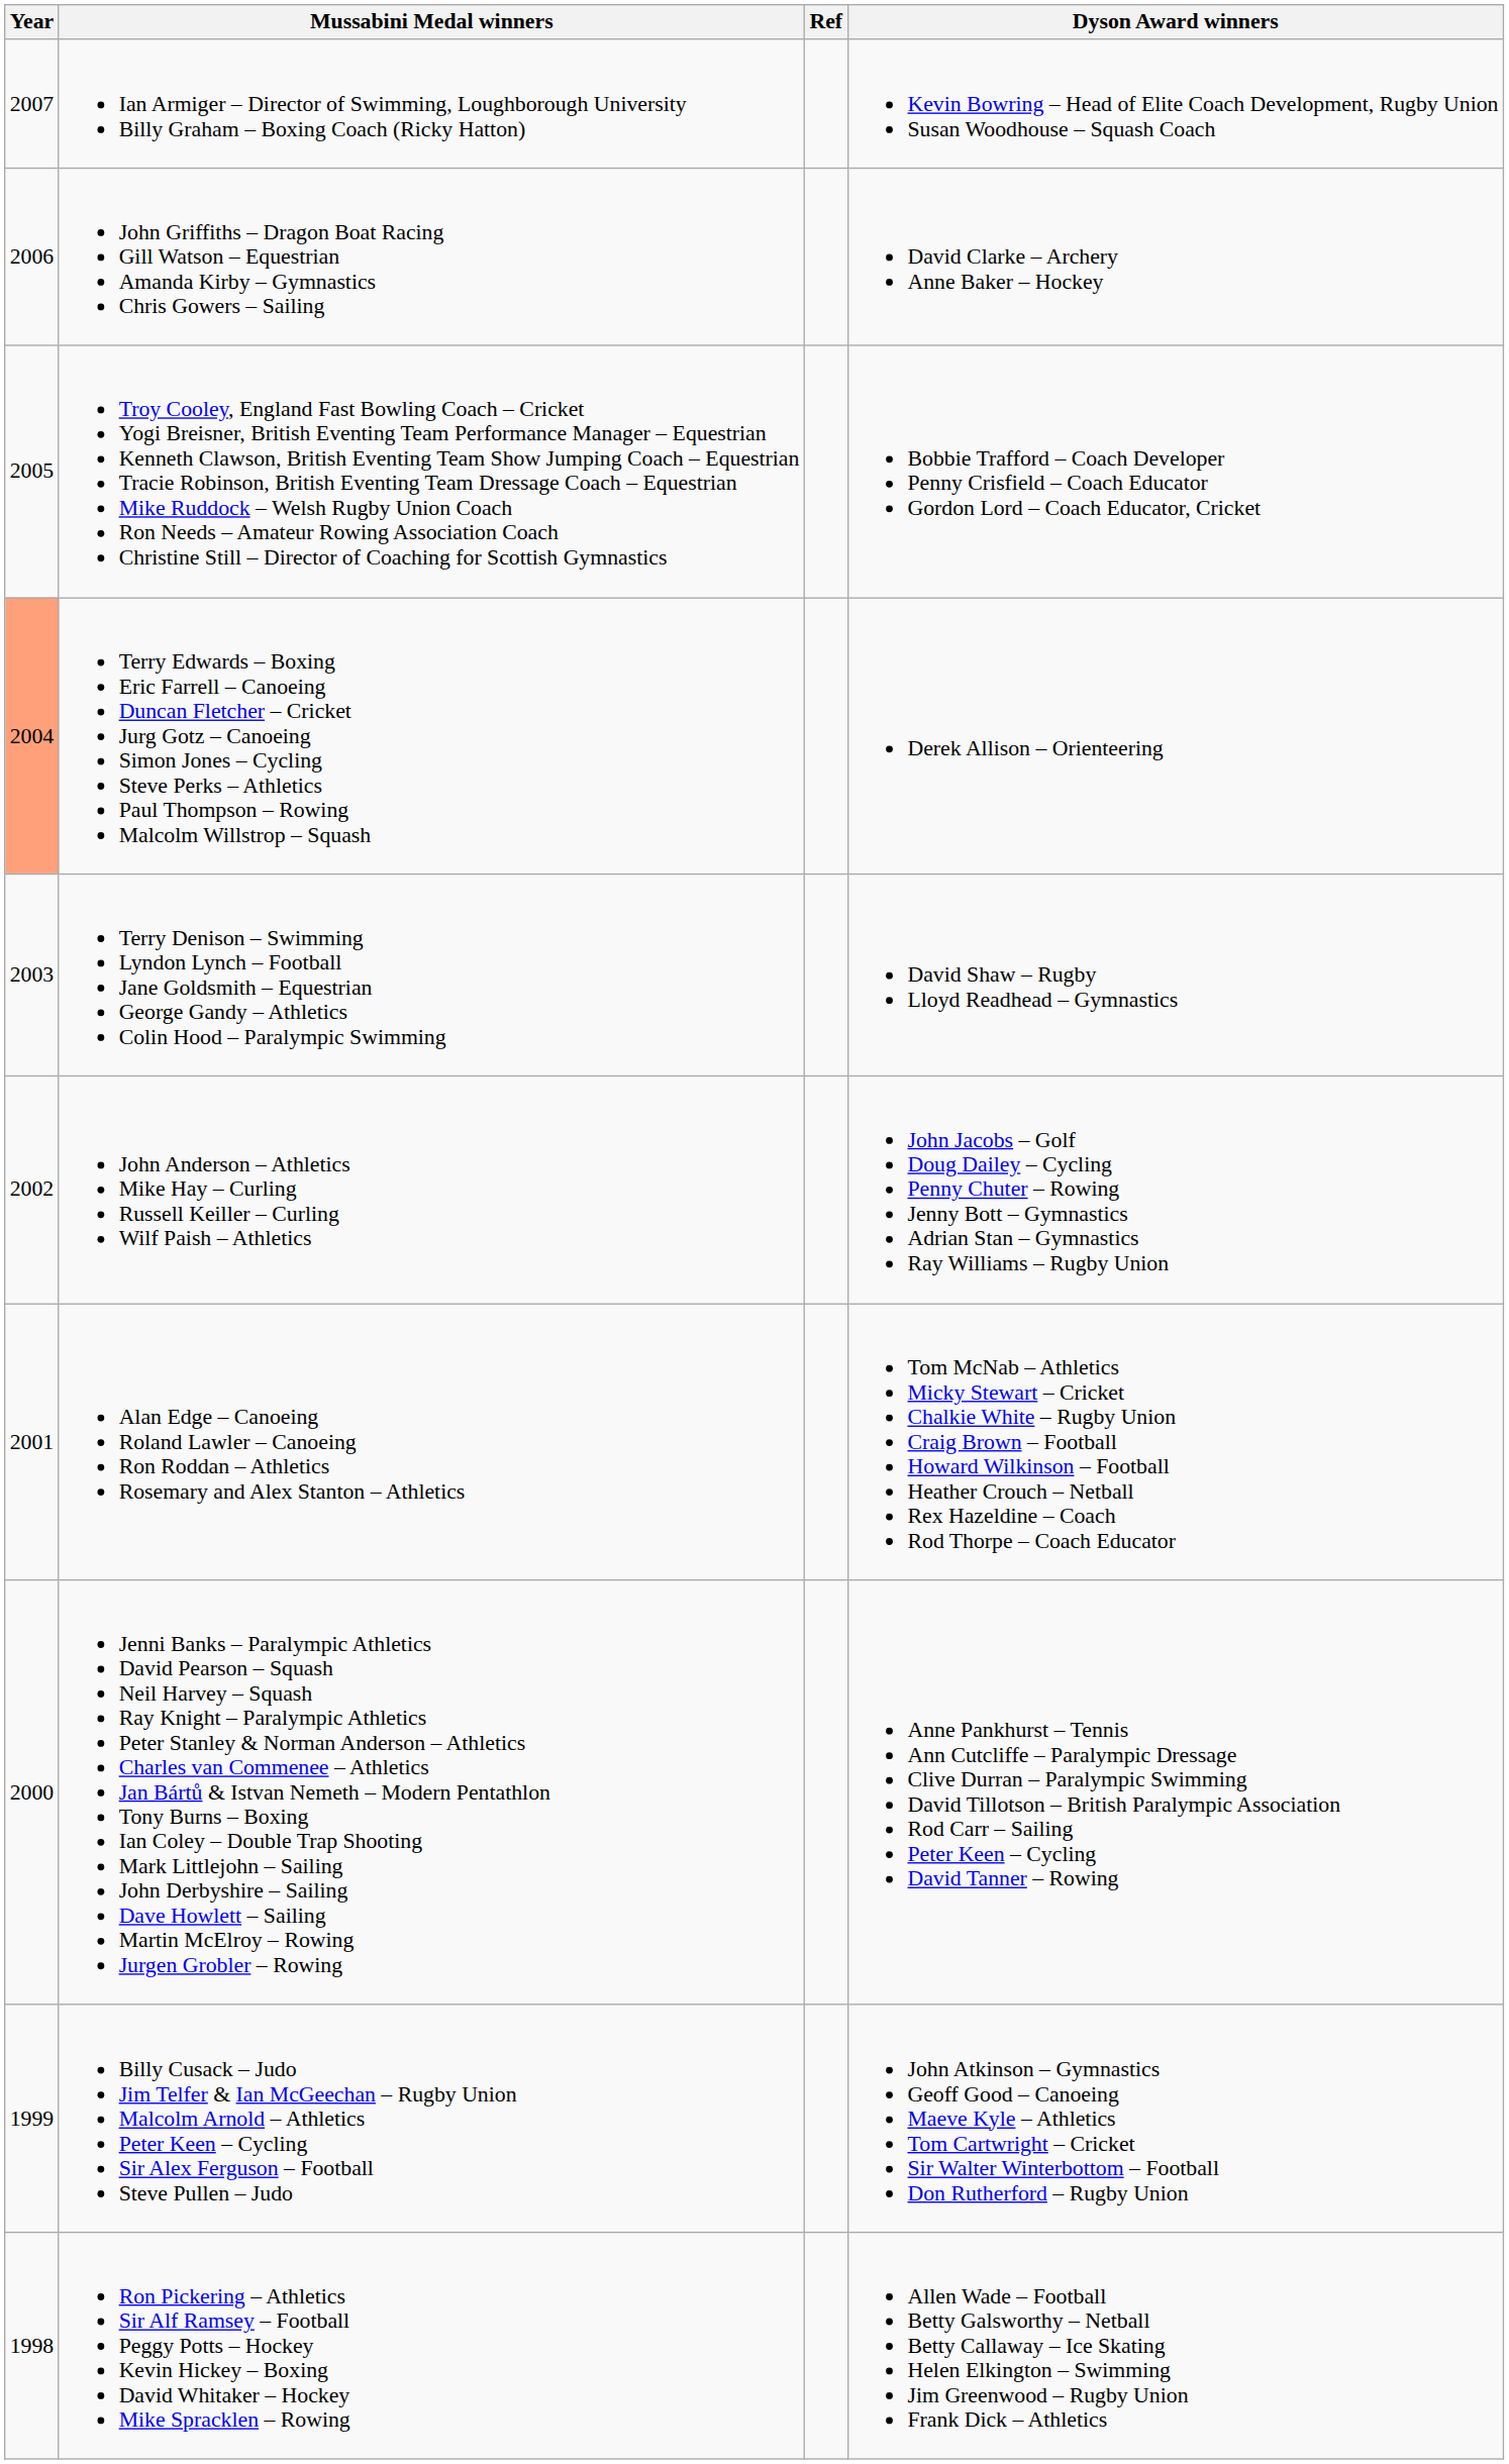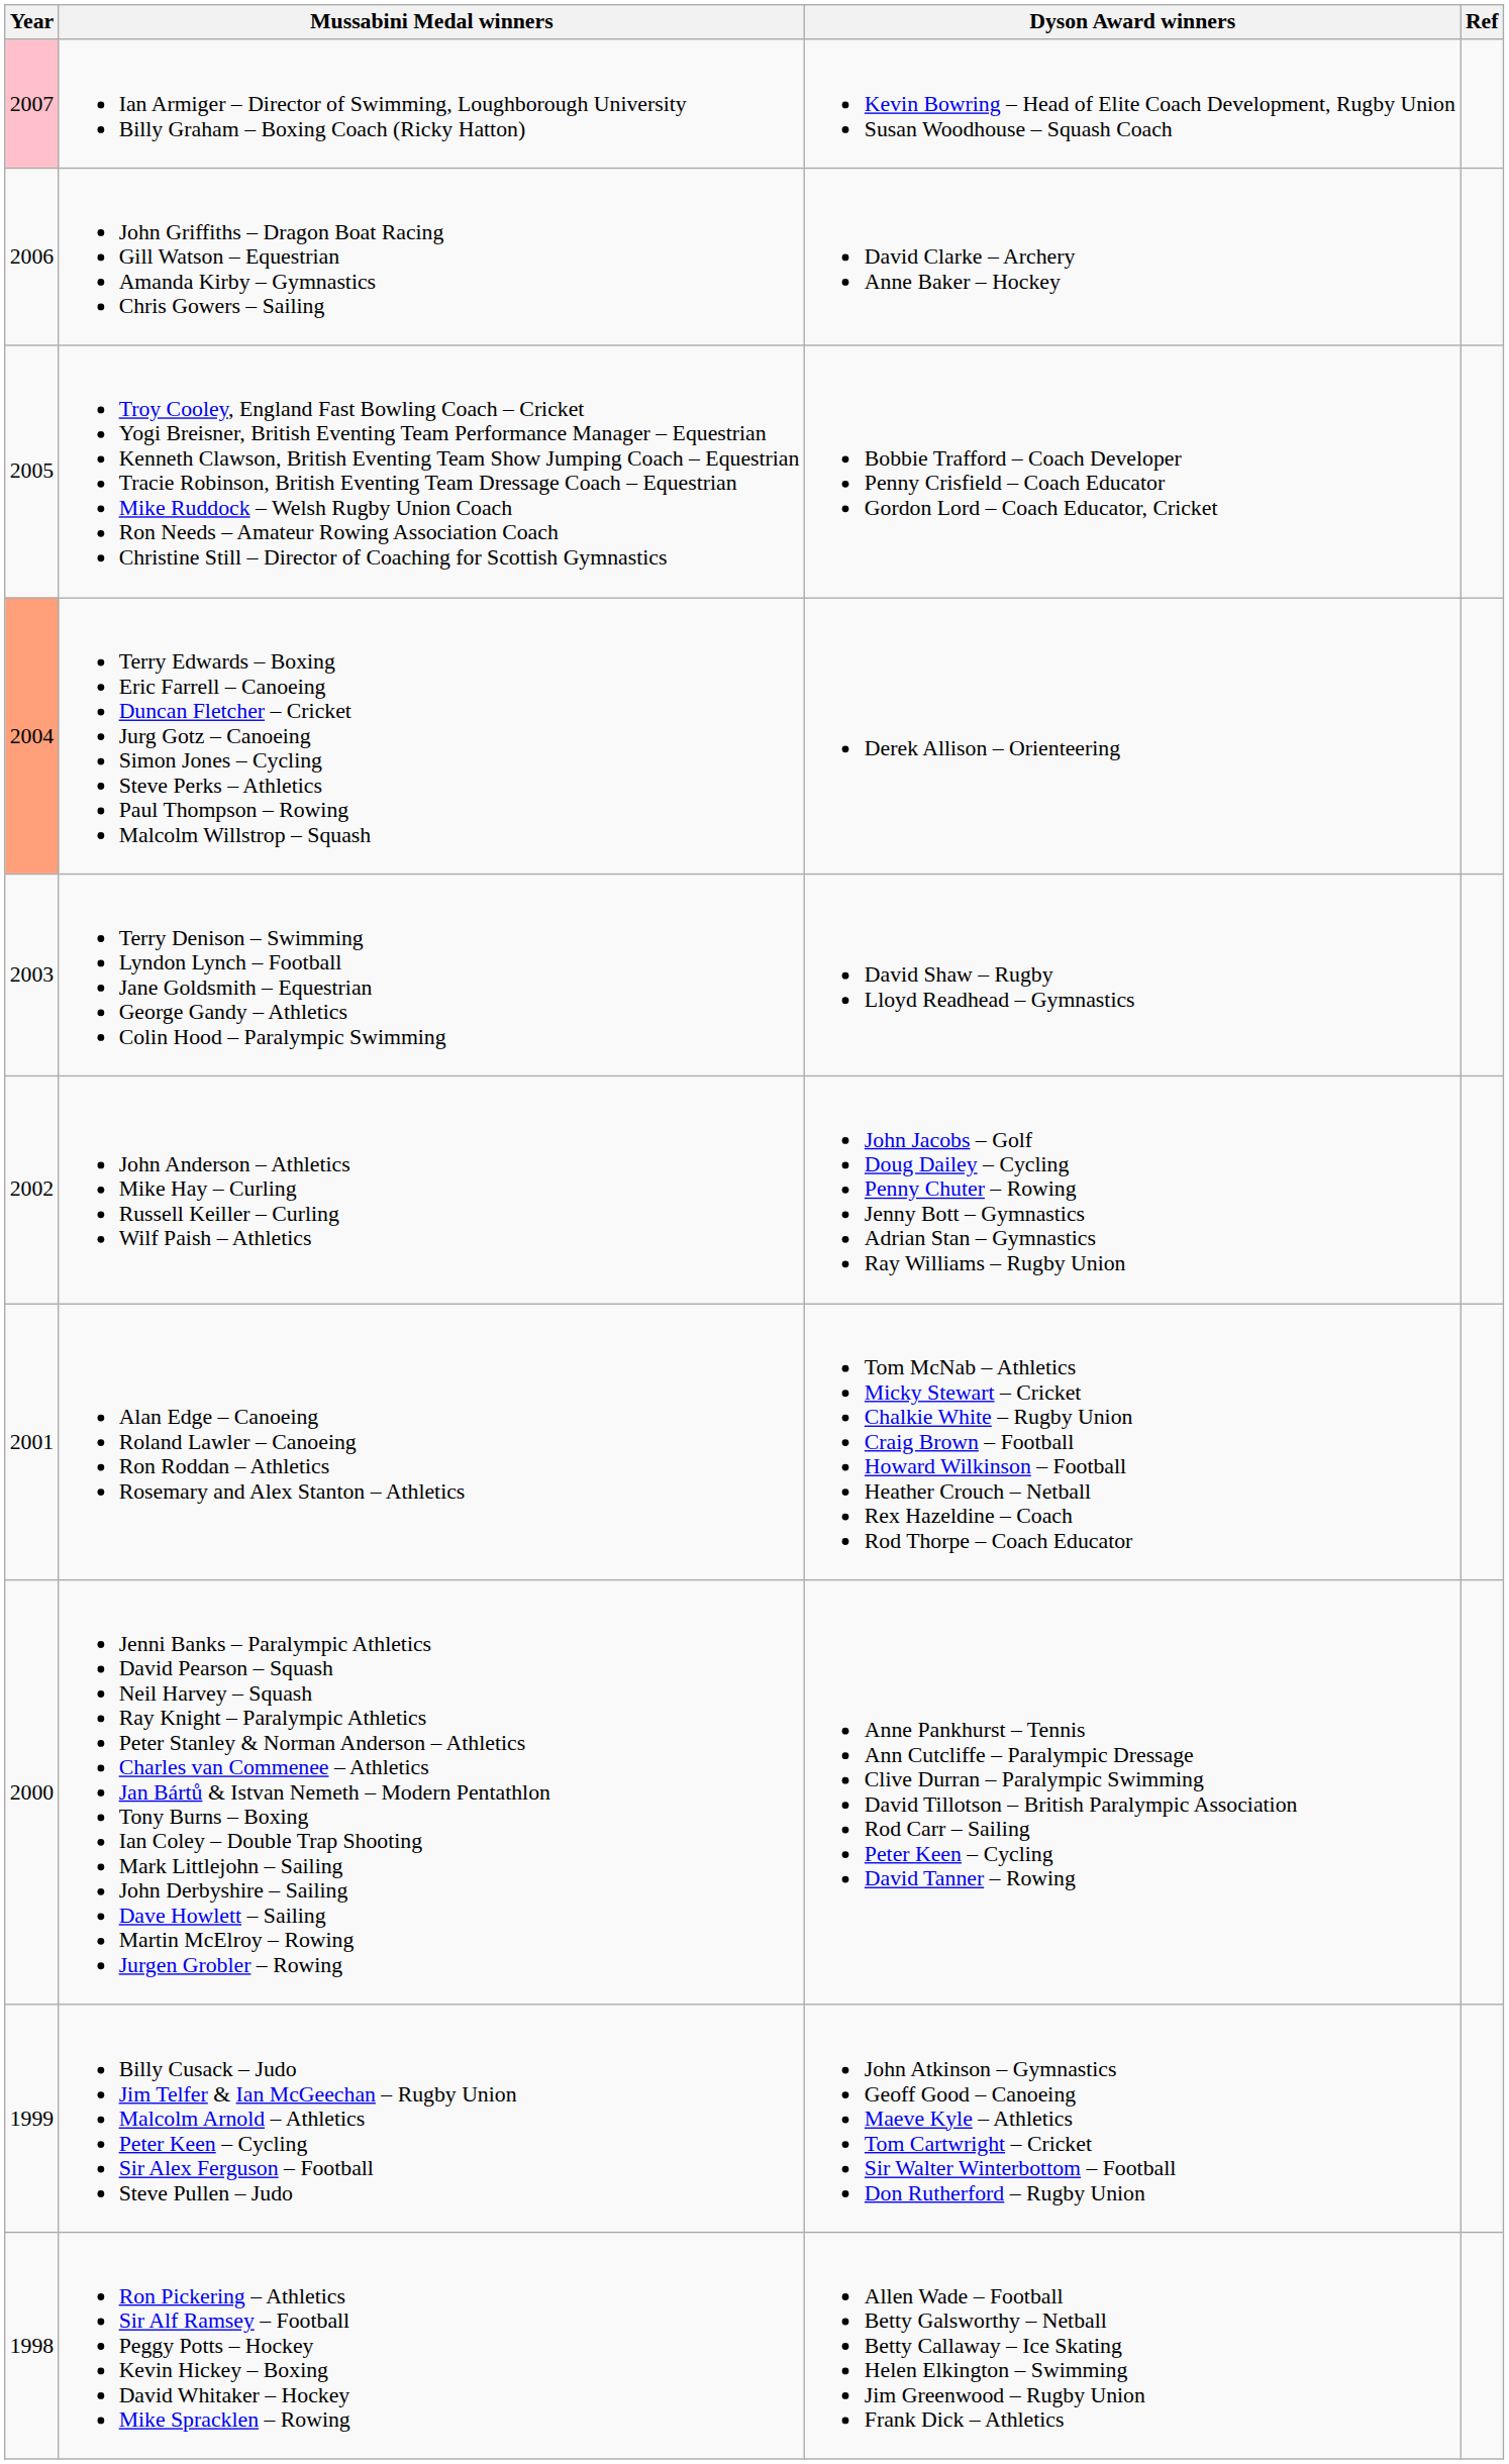columns swapped: Dyson Award winners <-> Ref
row 2 | Year: no background -> pink background
